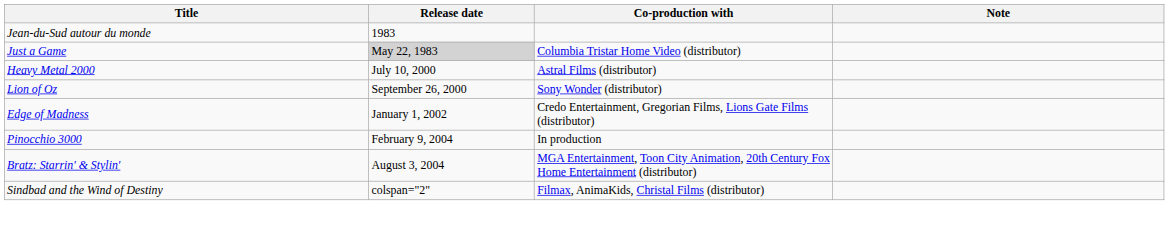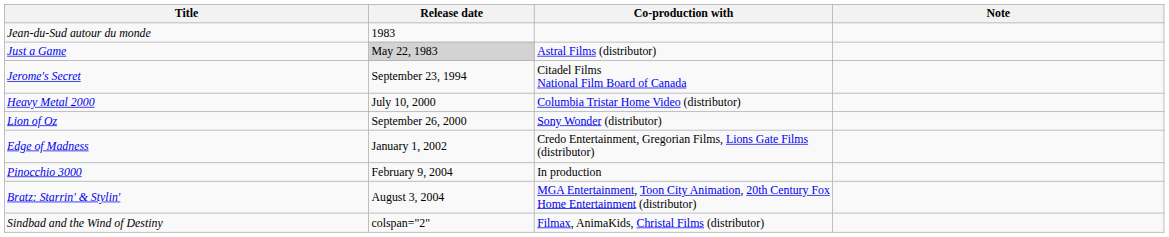Just a Game | Co-production with: Columbia Tristar Home Video (distributor) -> Astral Films (distributor)
+ row: Jerome's Secret | September 23, 1994 | Citadel Films National Film Board of Canada
Heavy Metal 2000 | Co-production with: Astral Films (distributor) -> Columbia Tristar Home Video (distributor)
